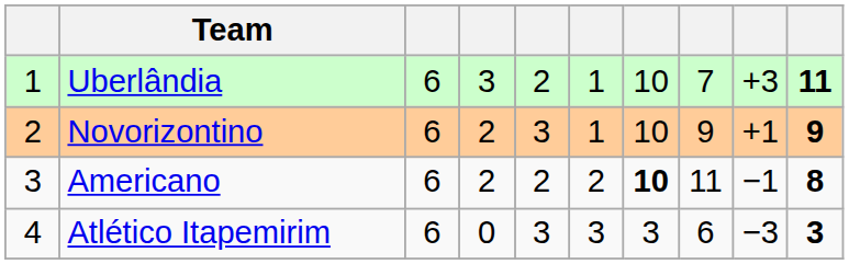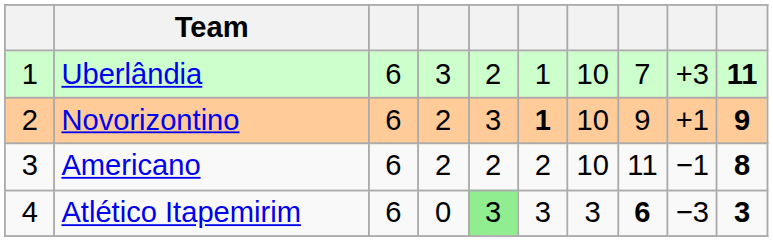Novorizontino | column 6: normal -> bold
Americano | column 7: bold -> normal
Atlético Itapemirim | column 5: no background -> lightgreen background
Atlético Itapemirim | column 8: normal -> bold
